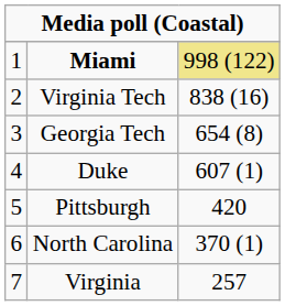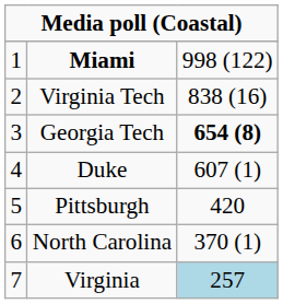Miami | column 3: khaki background -> no background
Georgia Tech | column 3: normal -> bold
Virginia | column 3: no background -> lightblue background
